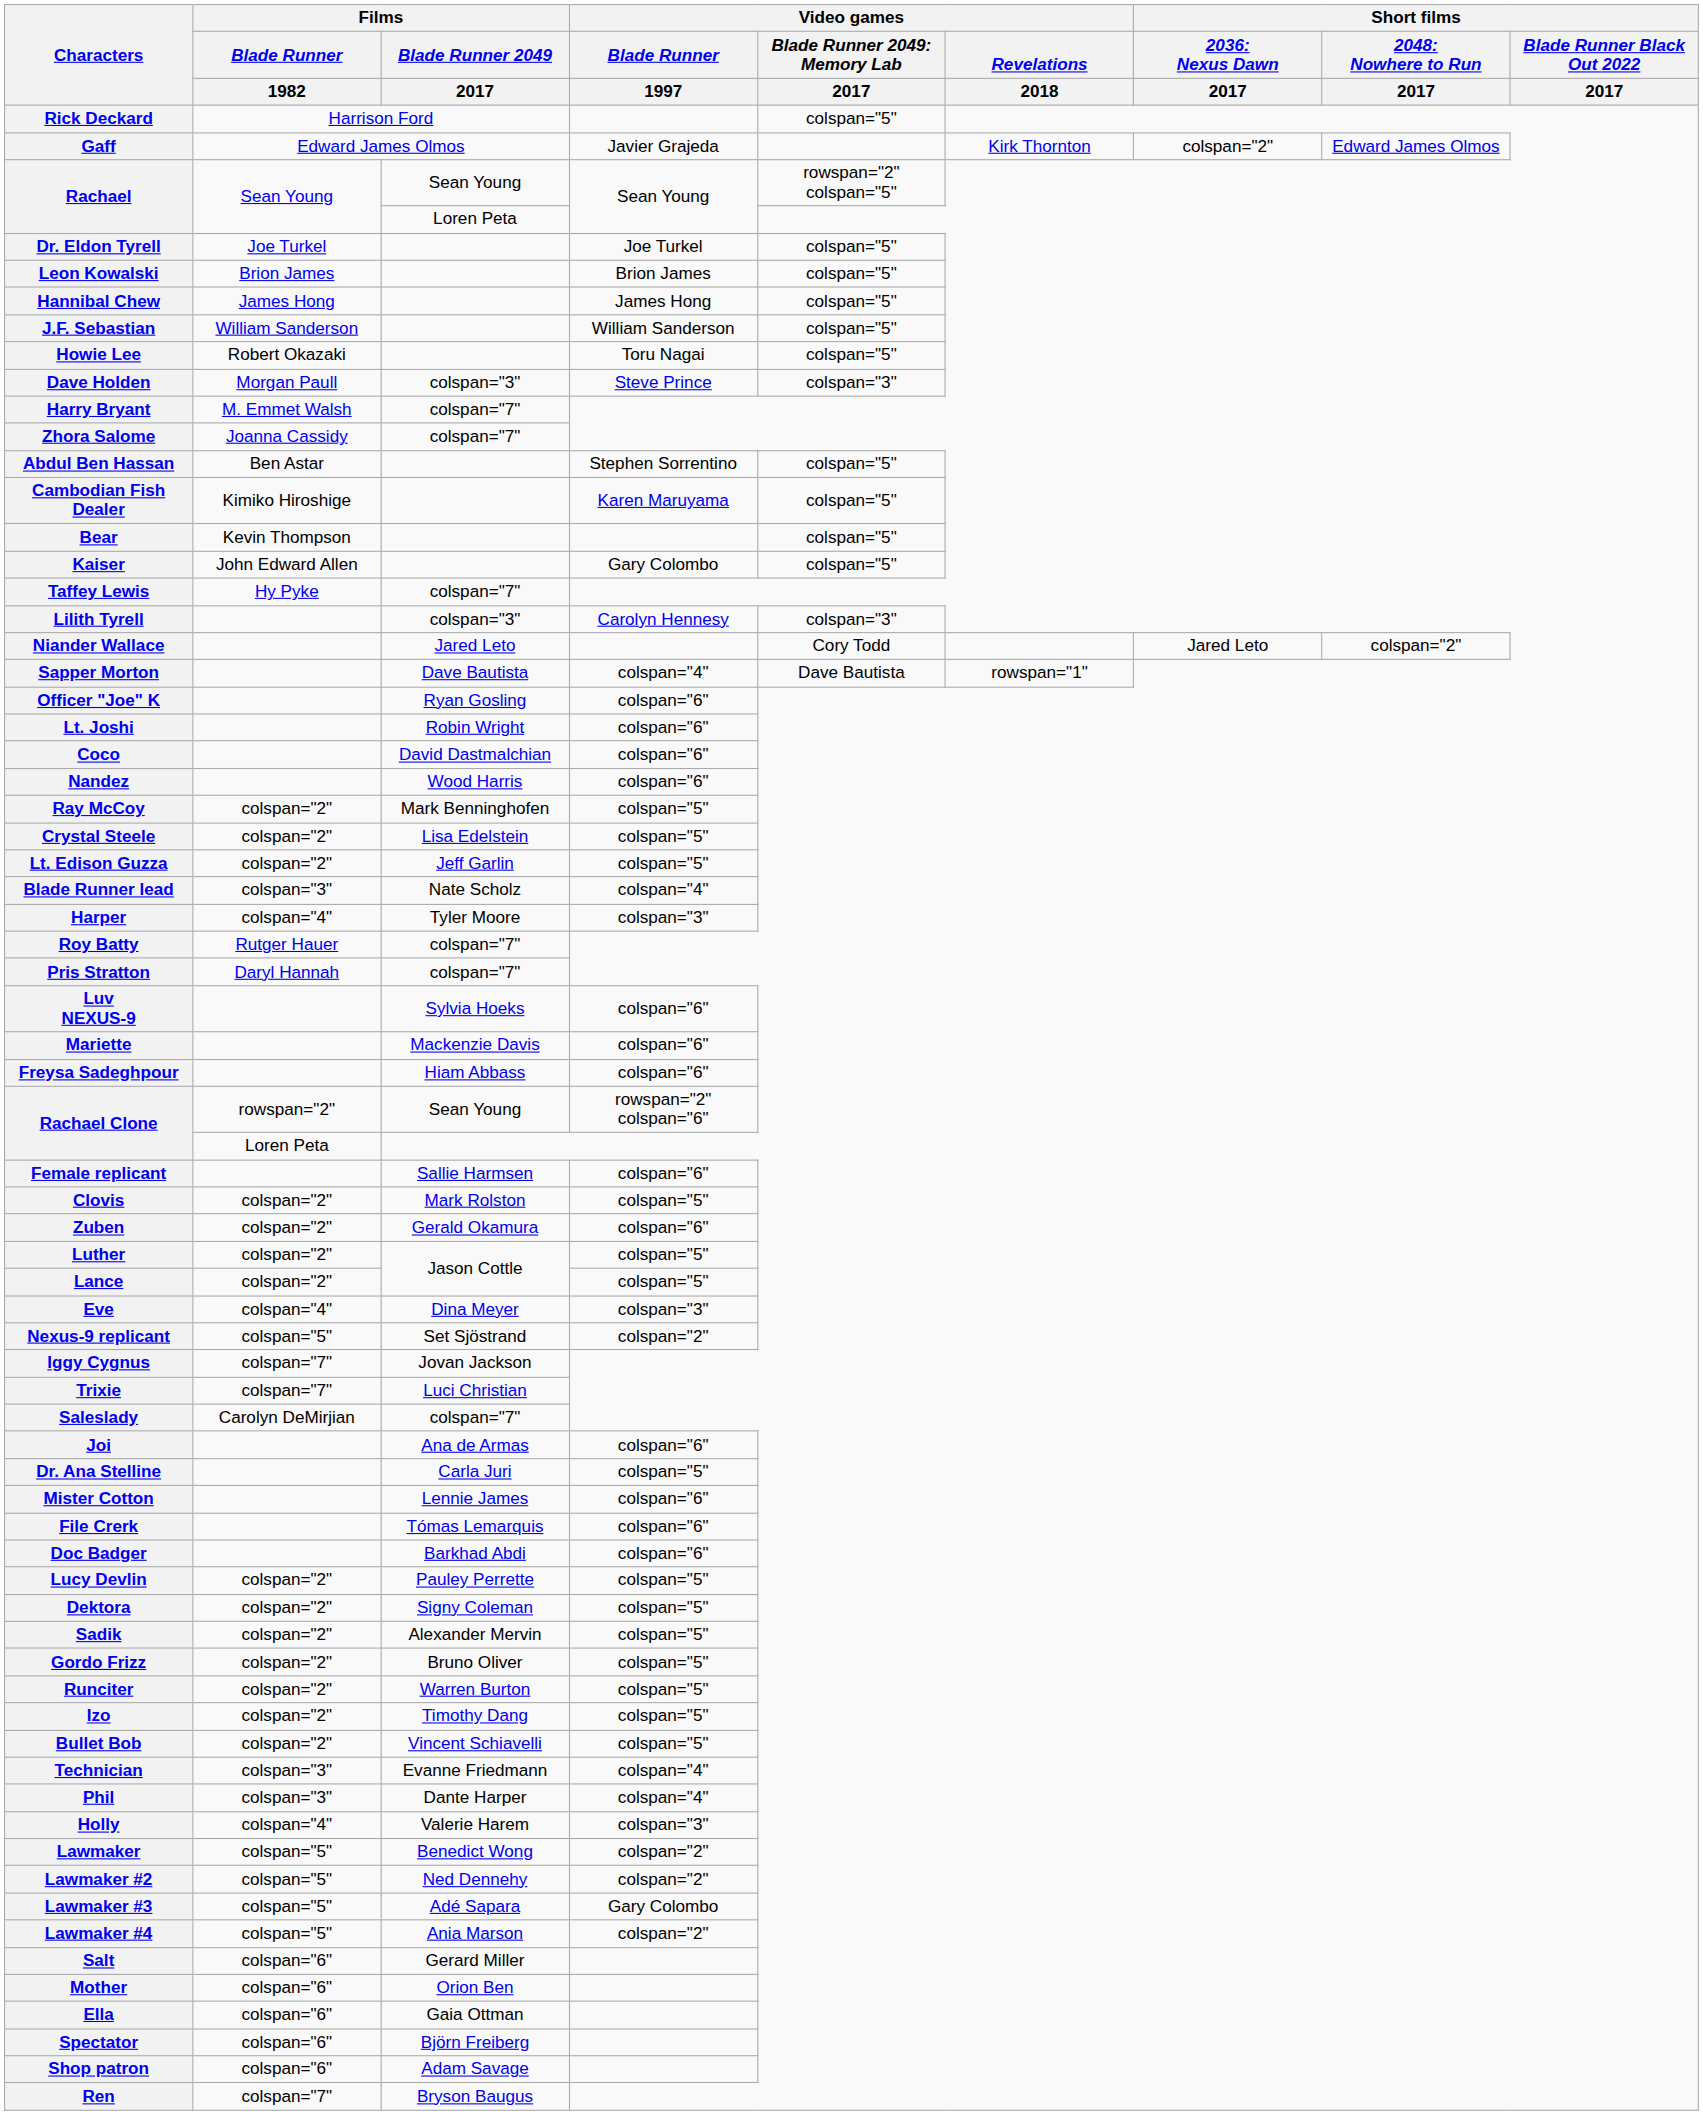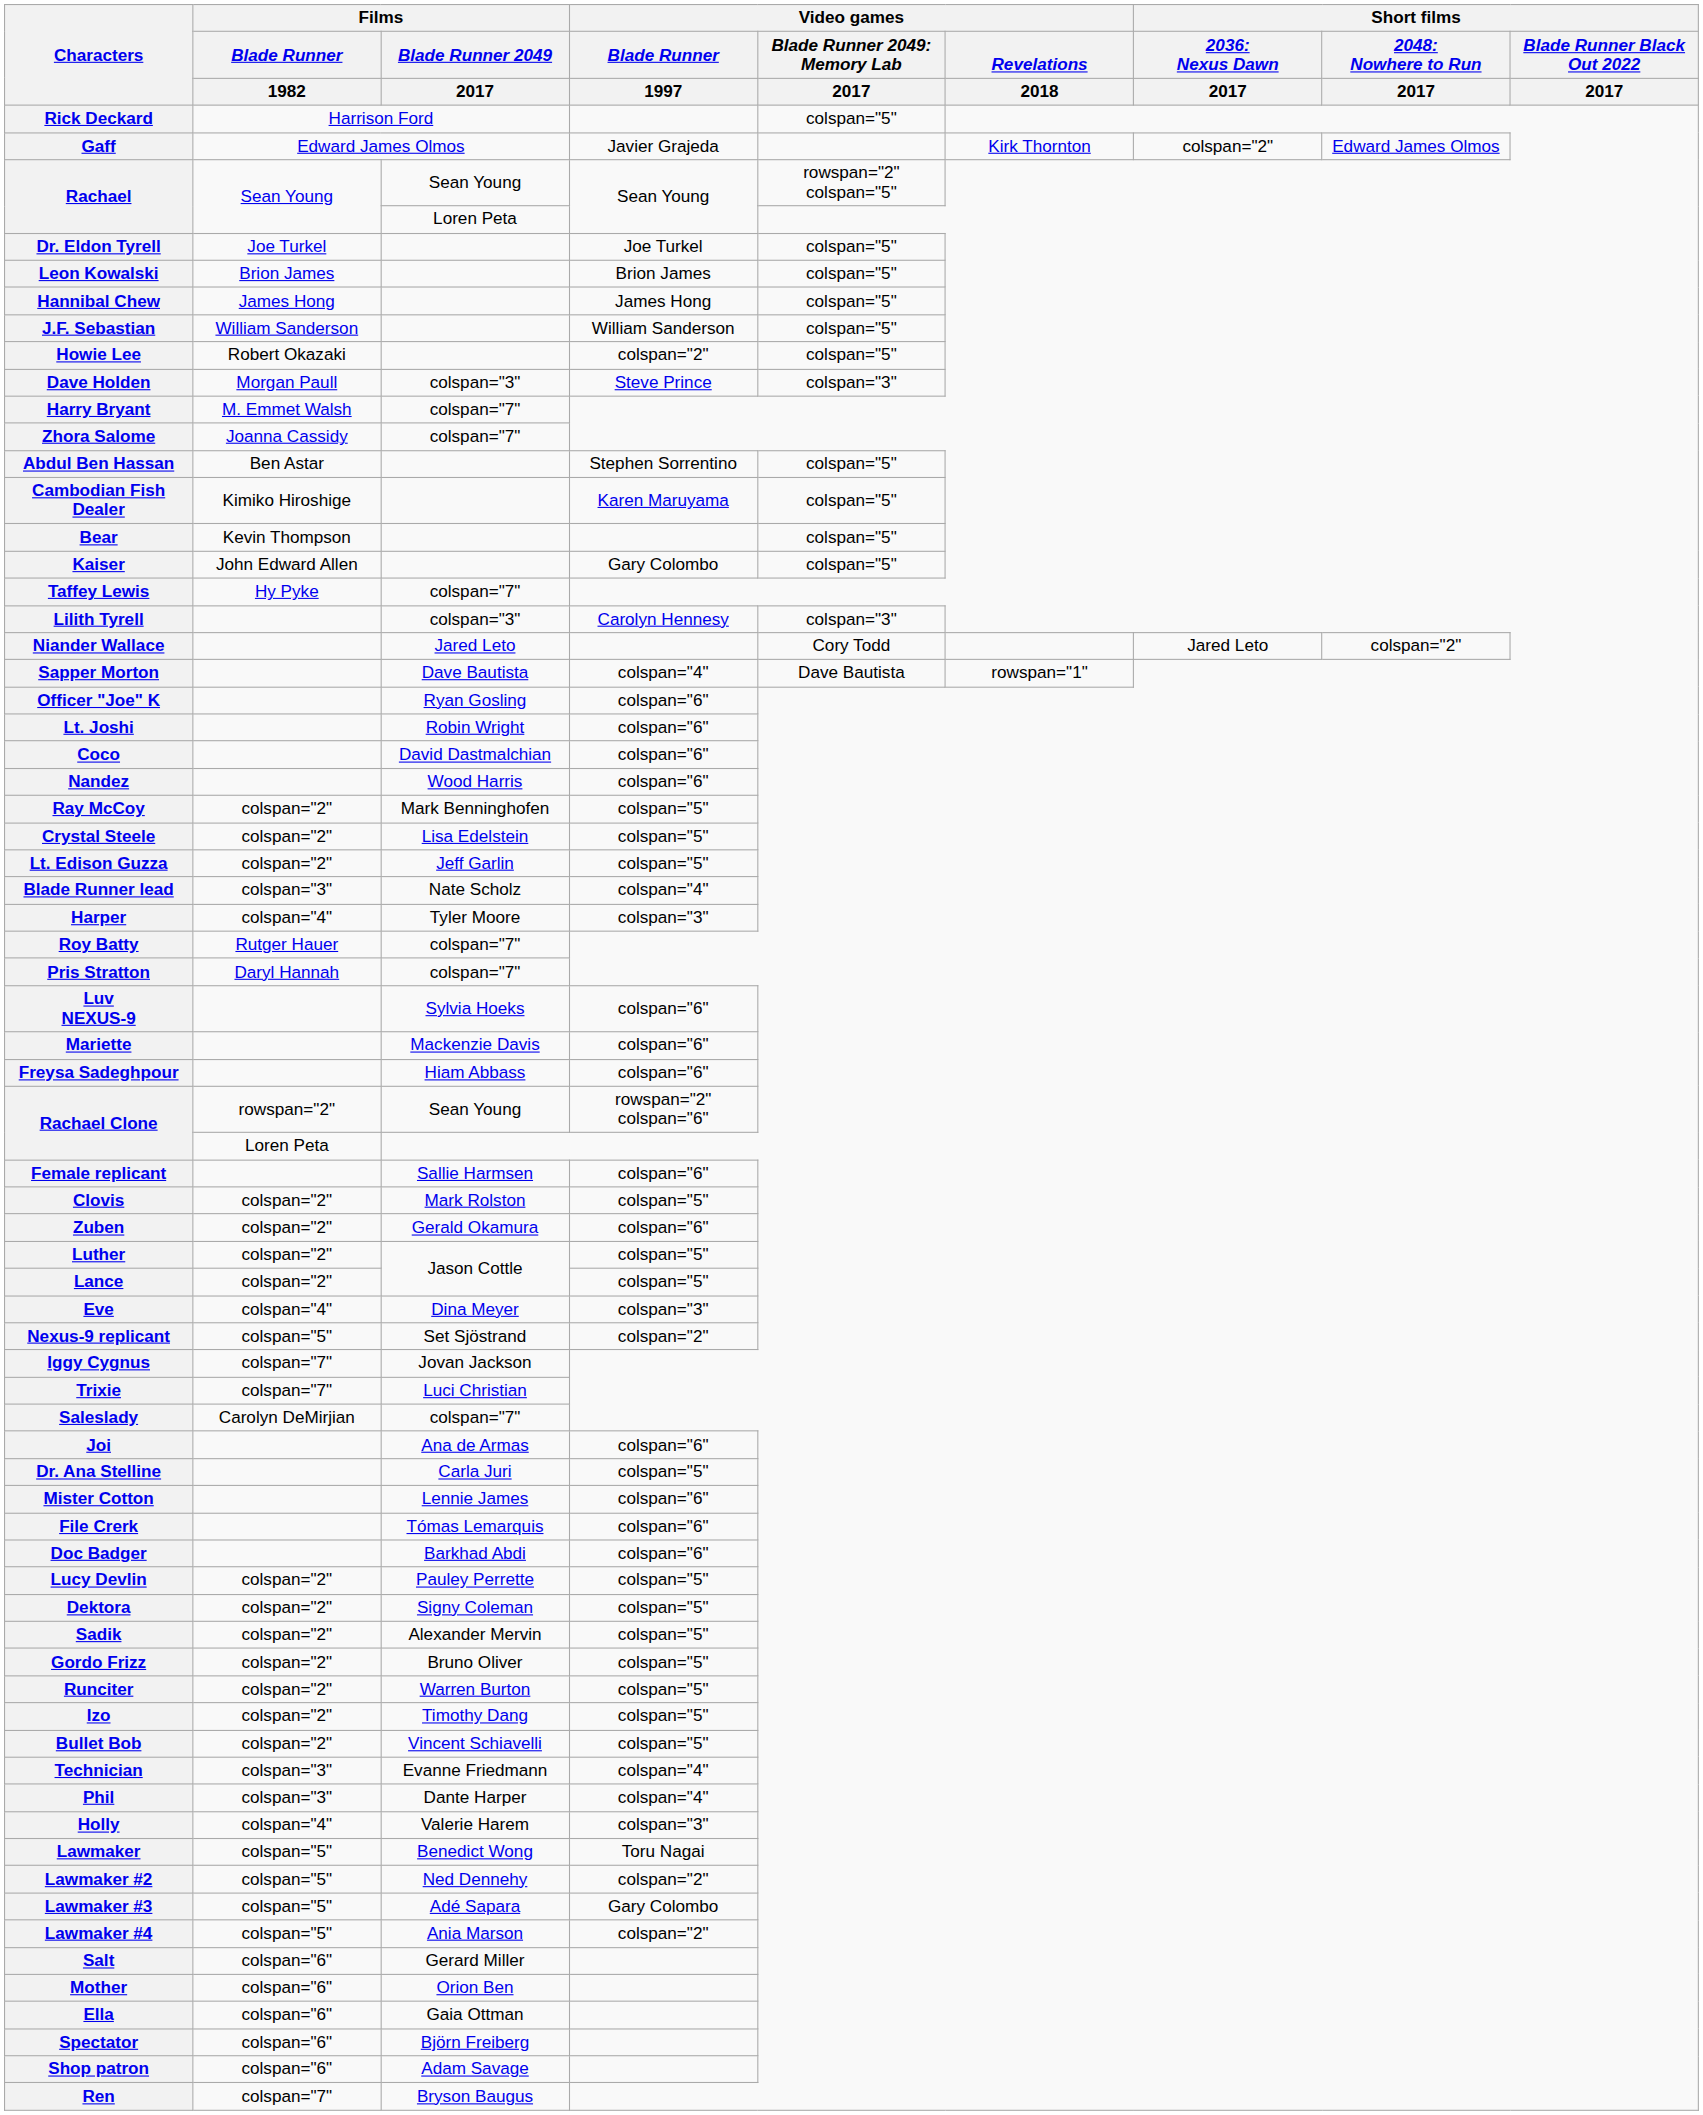Howie Lee | Video games / Blade Runner / 1997: Toru Nagai -> colspan="2"
Lawmaker | Video games / Blade Runner / 1997: colspan="2" -> Toru Nagai
